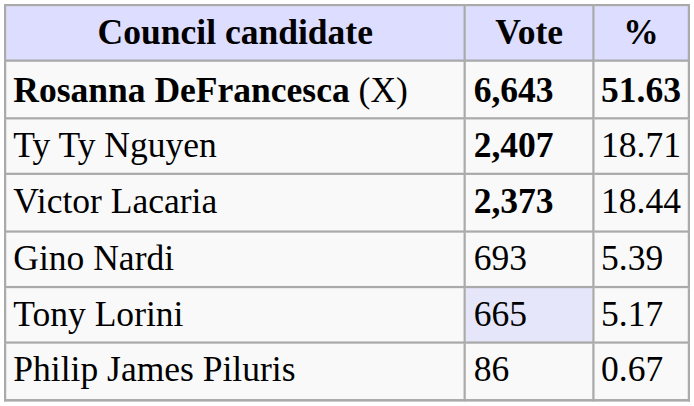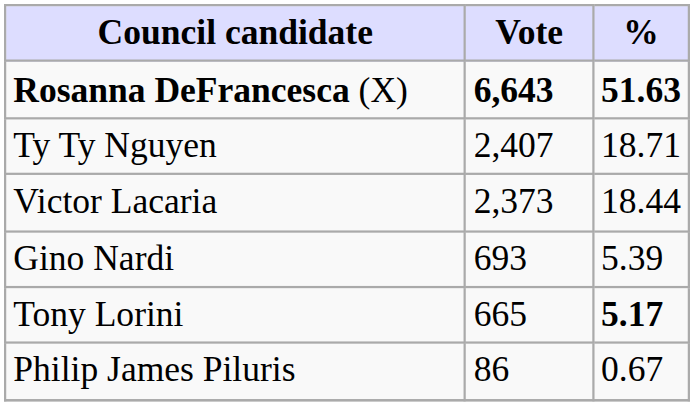Ty Ty Nguyen | Vote: bold -> normal
Victor Lacaria | Vote: bold -> normal
Tony Lorini | Vote: lavender background -> no background
Tony Lorini | %: normal -> bold
